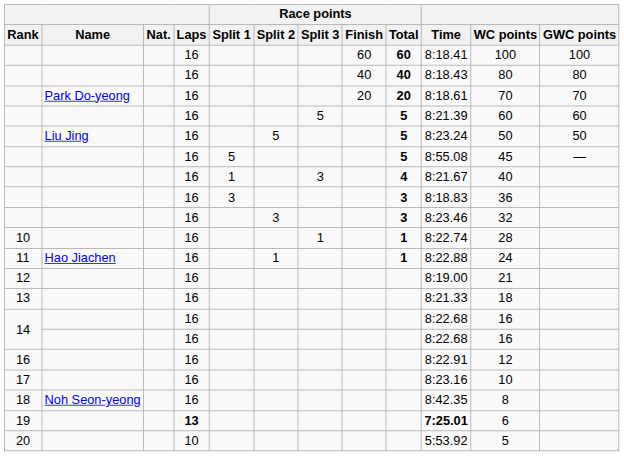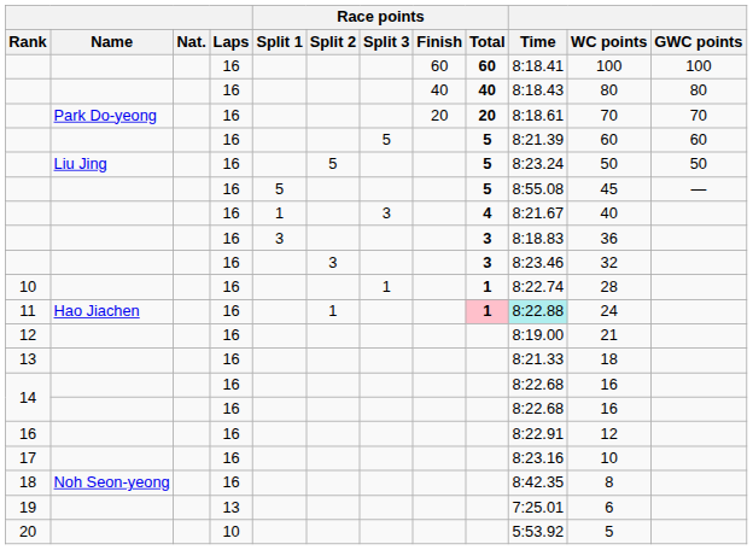11 | Race points / Total: no background -> pink background
11 | Time: no background -> paleturquoise background
19 | Laps: bold -> normal
19 | Time: bold -> normal
